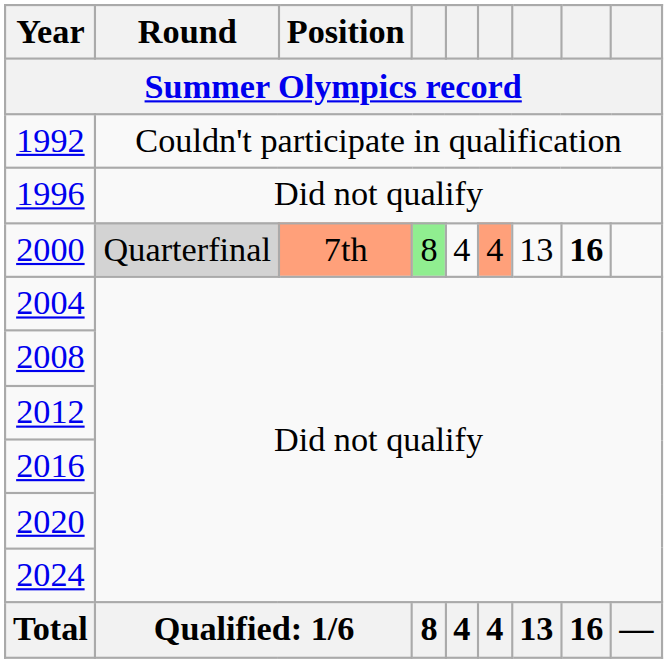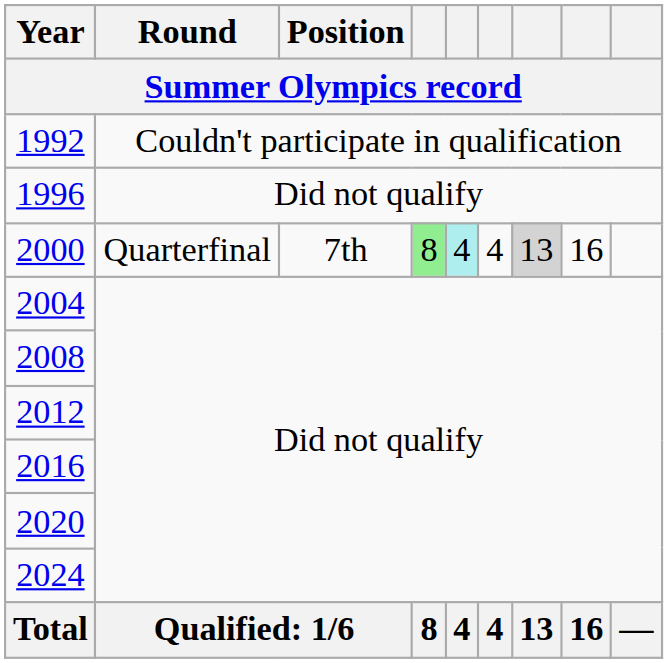2000 | Round: lightgrey background -> no background
2000 | Position: lightsalmon background -> no background
2000 | column 5: no background -> paleturquoise background
2000 | column 6: lightsalmon background -> no background
2000 | column 7: no background -> lightgrey background
2000 | column 8: bold -> normal
